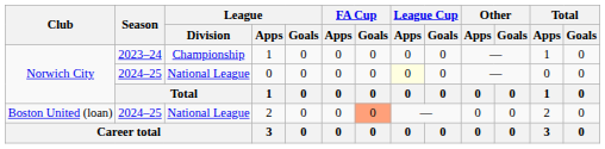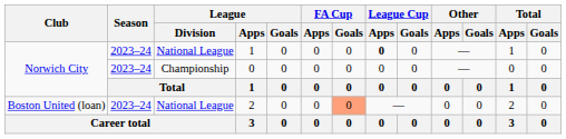row 3 | League / Division: Championship -> National League
row 3 | League Cup / Apps: normal -> bold
row 4 | Season: 2024–25 -> 2023–24
row 4 | League / Division: National League -> Championship
row 4 | League Cup / Apps: lightyellow background -> no background
row 6 | Season: 2024–25 -> 2023–24
